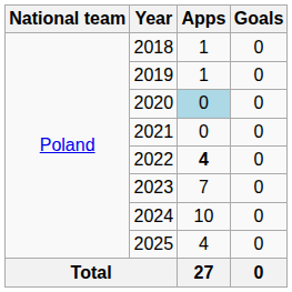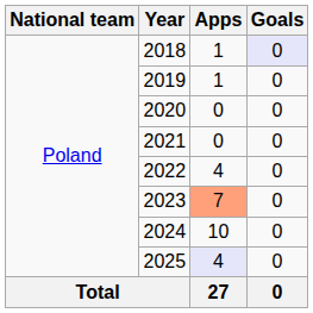2018 | Goals: no background -> lavender background
2020 | Apps: lightblue background -> no background
2022 | Apps: bold -> normal
2023 | Apps: no background -> lightsalmon background
2025 | Apps: no background -> lavender background
